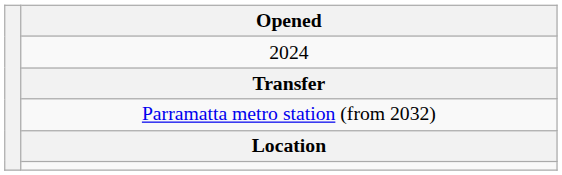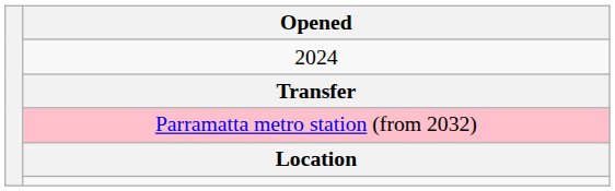Parramatta metro station (from 2032) | Opened: no background -> pink background
